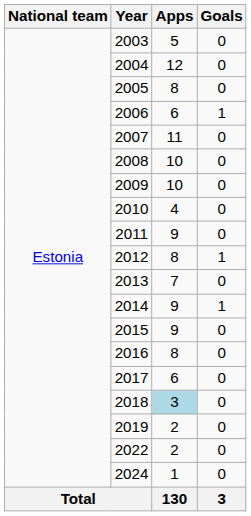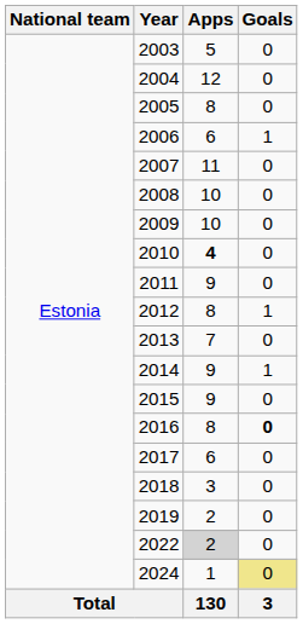2010 | Apps: normal -> bold
2016 | Goals: normal -> bold
2018 | Apps: lightblue background -> no background
2022 | Apps: no background -> lightgrey background
2024 | Goals: no background -> khaki background
